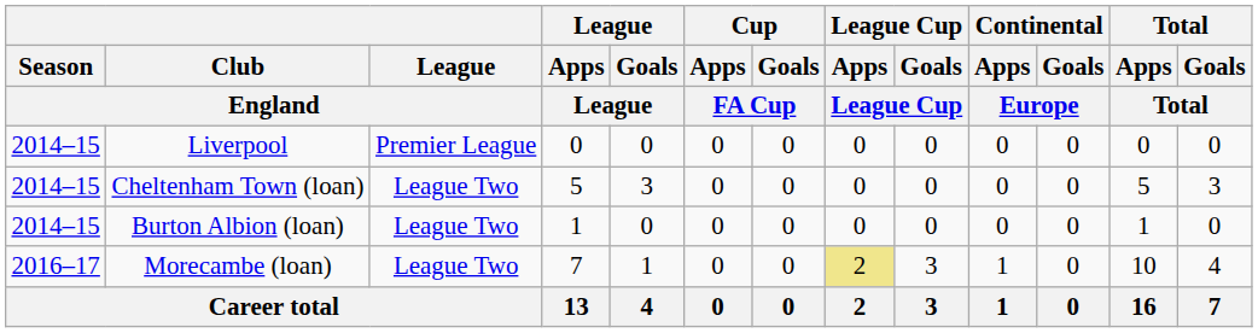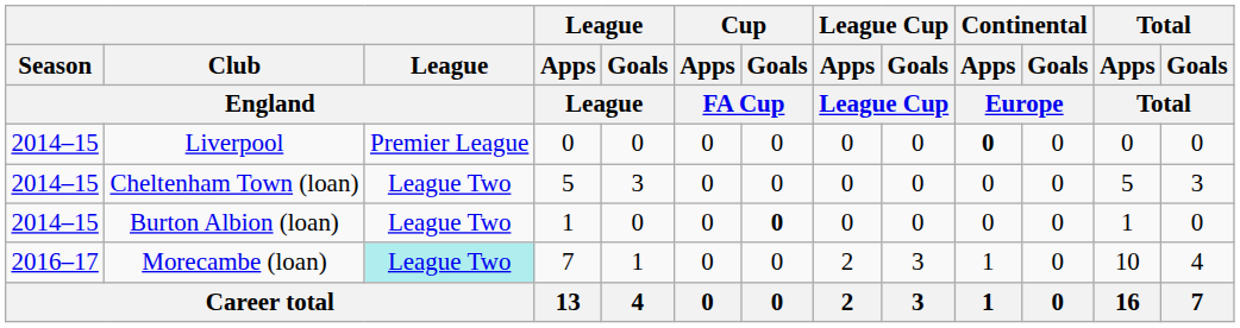Liverpool | Continental / Apps / Europe: normal -> bold
Burton Albion (loan) | Cup / Goals / FA Cup: normal -> bold
Morecambe (loan) | League / England: no background -> paleturquoise background
Morecambe (loan) | League Cup / Apps / League Cup: khaki background -> no background
